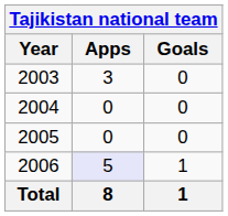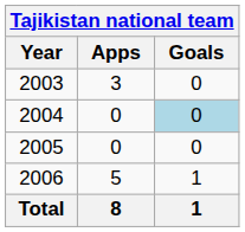2004 | Goals: no background -> lightblue background
2006 | Apps: lavender background -> no background
